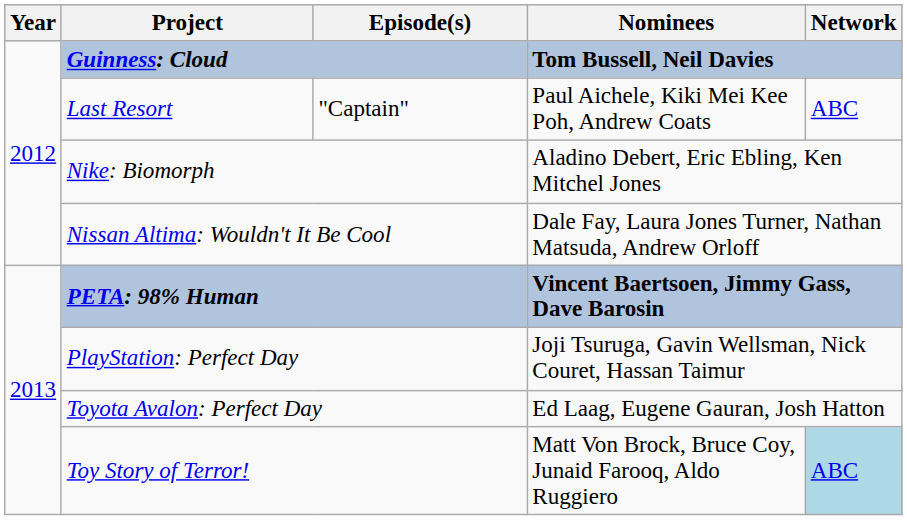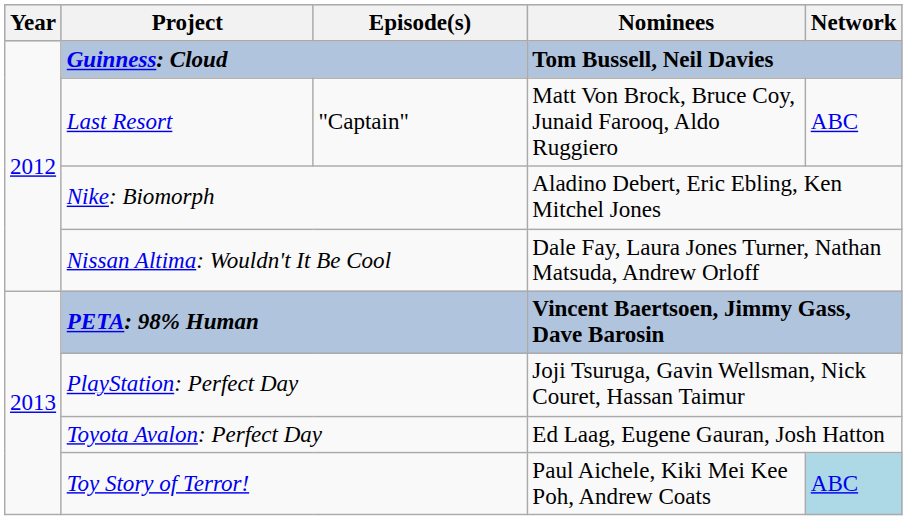Last Resort | Nominees: Paul Aichele, Kiki Mei Kee Poh, Andrew Coats -> Matt Von Brock, Bruce Coy, Junaid Farooq, Aldo Ruggiero
Toy Story of Terror! | Nominees: Matt Von Brock, Bruce Coy, Junaid Farooq, Aldo Ruggiero -> Paul Aichele, Kiki Mei Kee Poh, Andrew Coats
